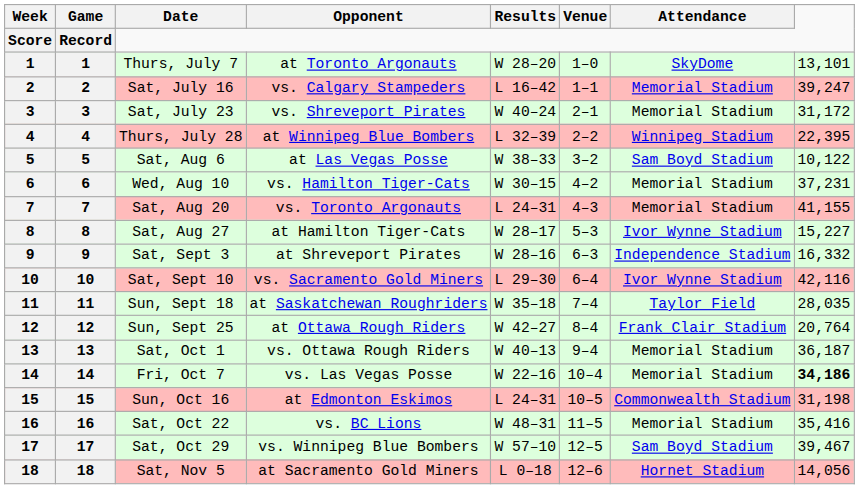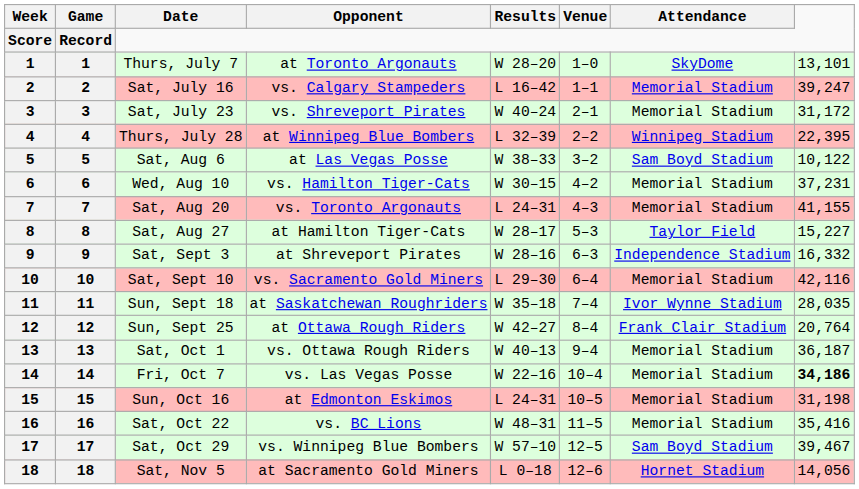Sat, Aug 27 | Attendance: Ivor Wynne Stadium -> Taylor Field
Sat, Sept 10 | Attendance: Ivor Wynne Stadium -> Memorial Stadium
Sun, Sept 18 | Attendance: Taylor Field -> Ivor Wynne Stadium
Sun, Oct 16 | Attendance: Commonwealth Stadium -> Memorial Stadium
